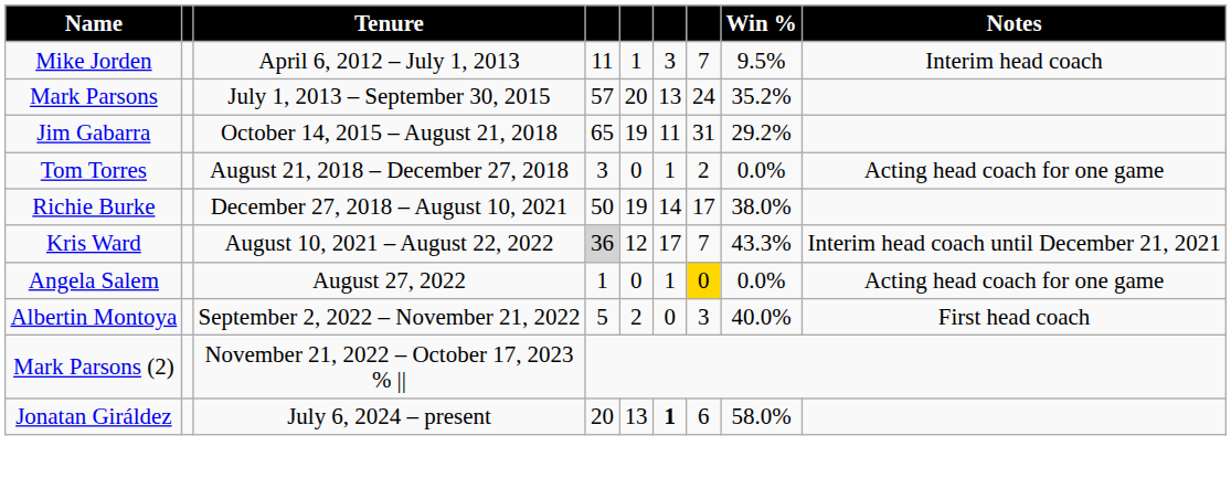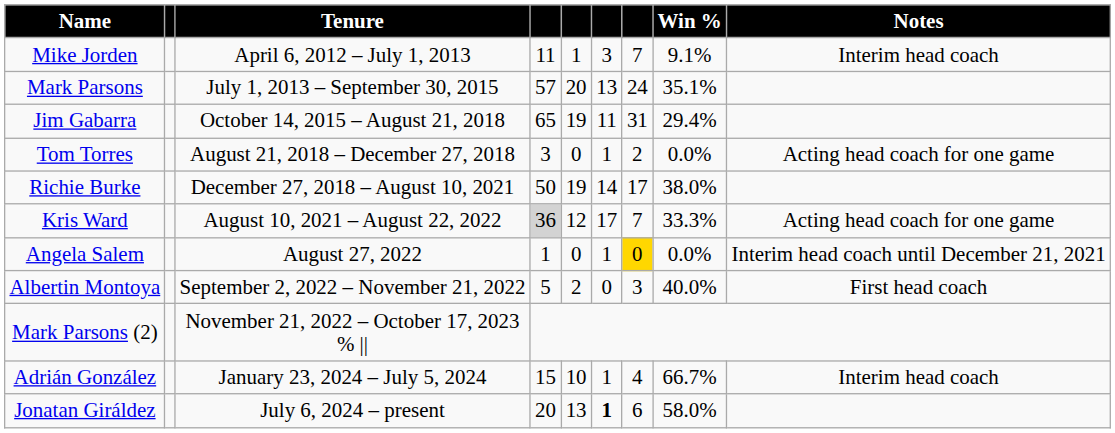Mike Jorden | Win %: 9.5% -> 9.1%
Mark Parsons | Win %: 35.2% -> 35.1%
Jim Gabarra | Win %: 29.2% -> 29.4%
Kris Ward | Win %: 43.3% -> 33.3%
Kris Ward | Notes: Interim head coach until December 21, 2021 -> Acting head coach for one game
Angela Salem | Notes: Acting head coach for one game -> Interim head coach until December 21, 2021
+ row: Adrián González | January 23, 2024 – July 5, 2024 | 15 | 10 | 1 | 4 | 66.7% | Interim head coach
